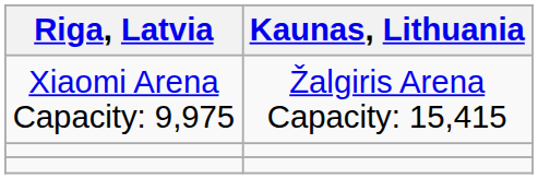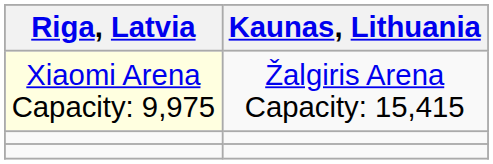row 2 | Riga, Latvia: no background -> lightyellow background
